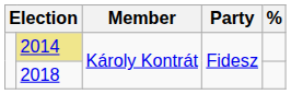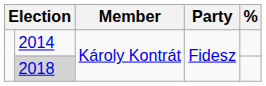2014 | column 2: khaki background -> no background
2018 | column 2: no background -> lightgrey background
